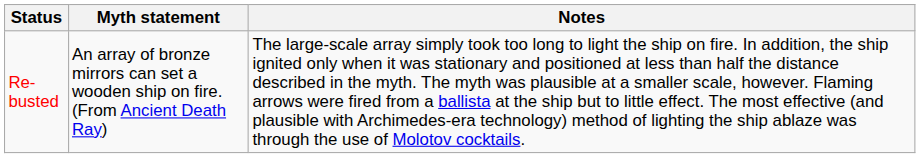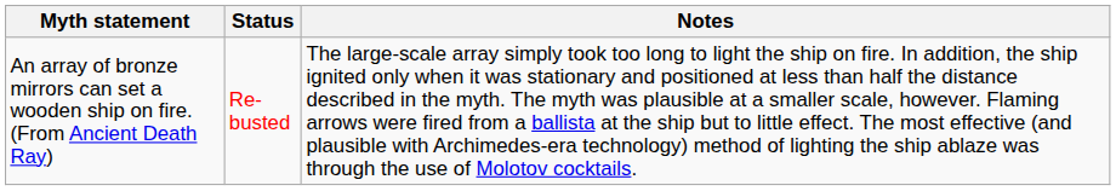columns swapped: Myth statement <-> Status
